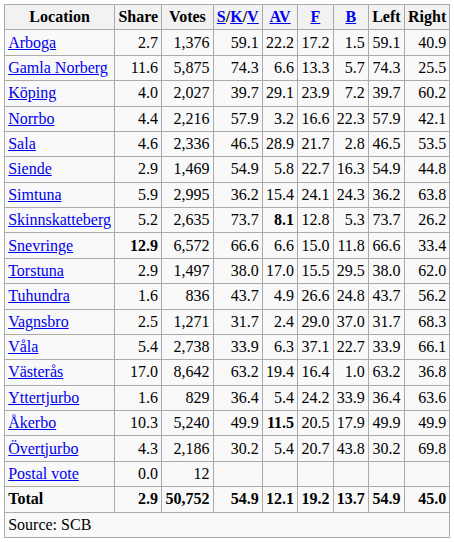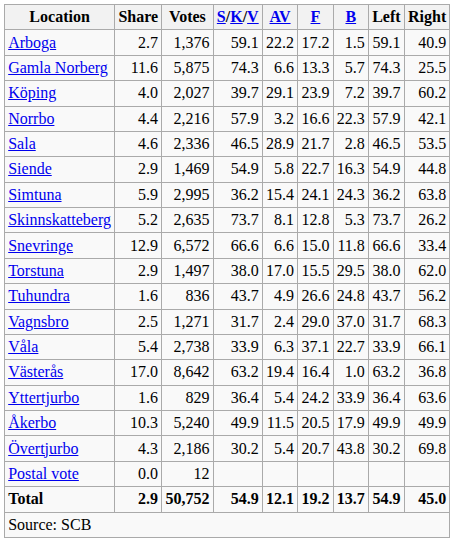Skinnskatteberg | AV: bold -> normal
Snevringe | Share: bold -> normal
Åkerbo | AV: bold -> normal
